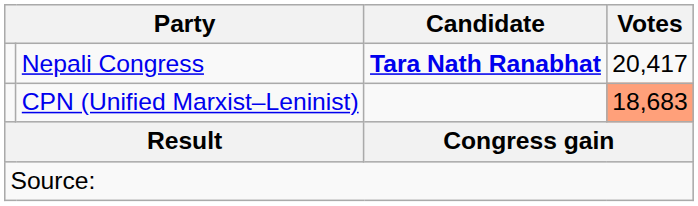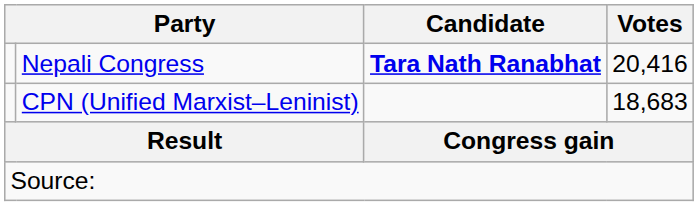Nepali Congress | Votes: 20,417 -> 20,416
CPN (Unified Marxist–Leninist) | Votes: lightsalmon background -> no background
